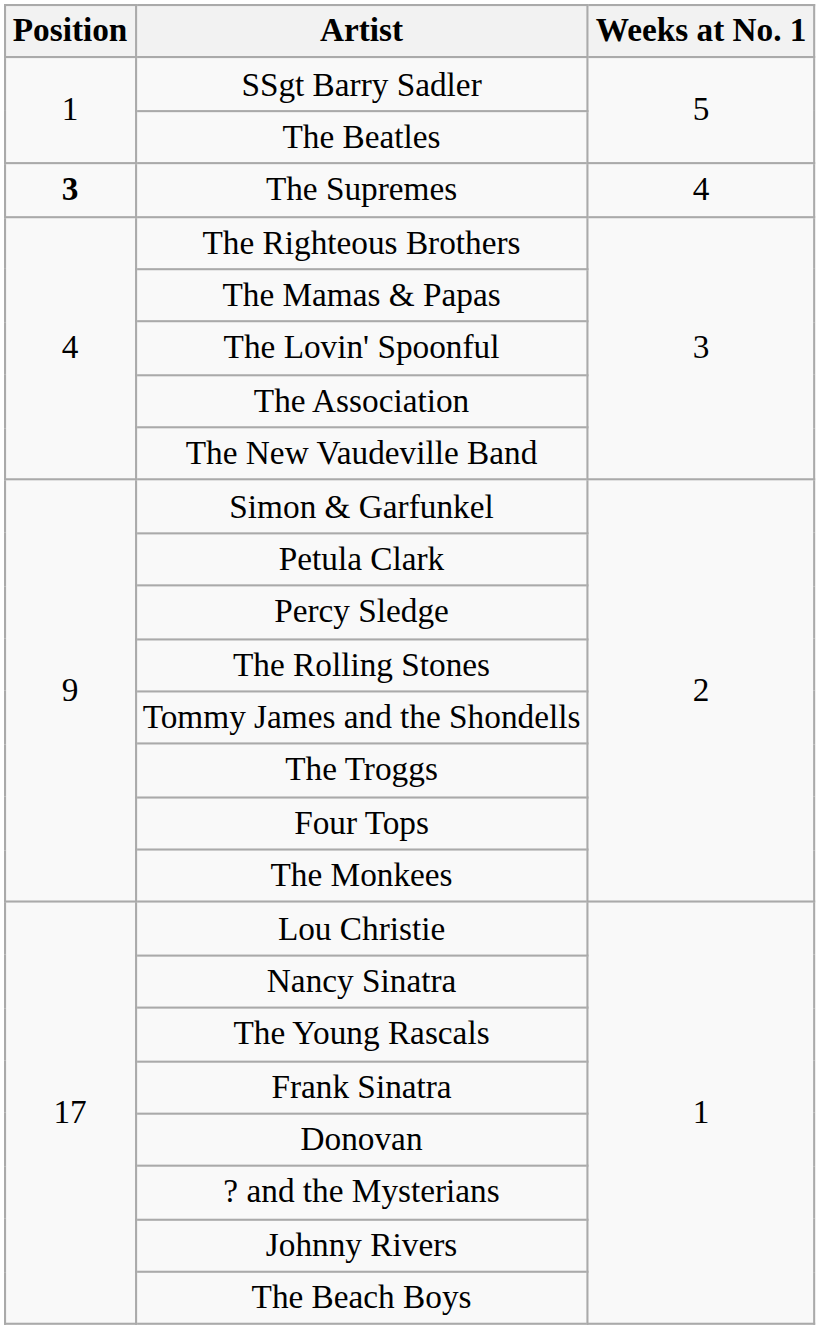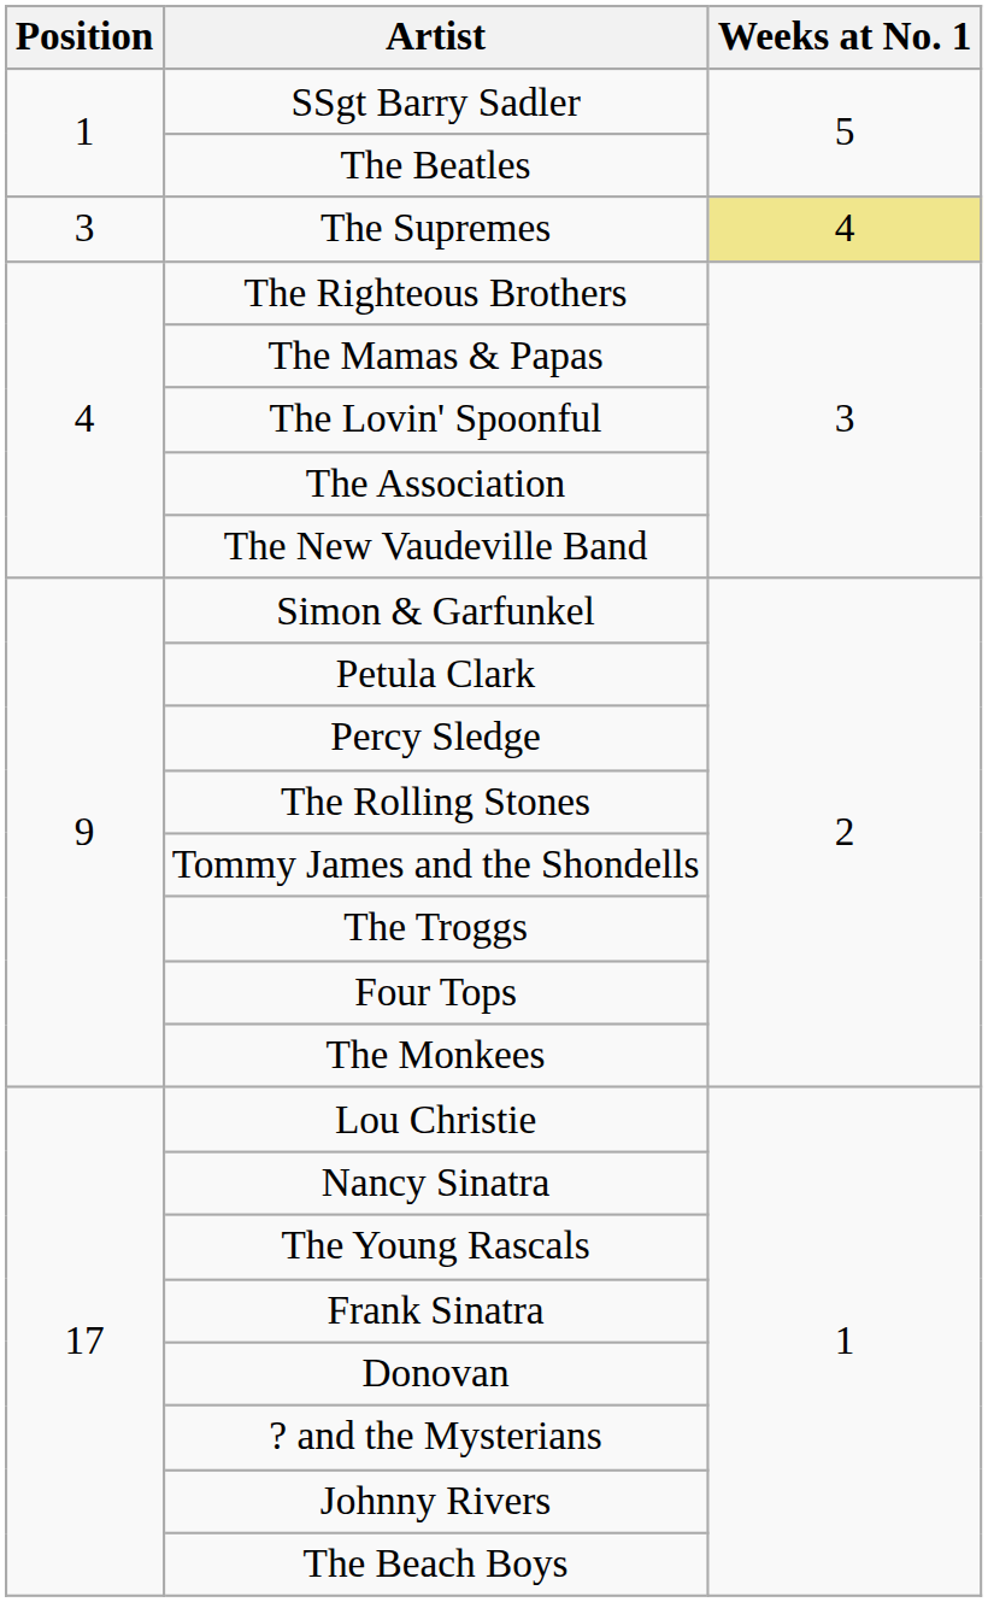The Supremes | Position: bold -> normal
The Supremes | Weeks at No. 1: no background -> khaki background
